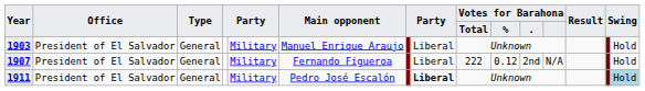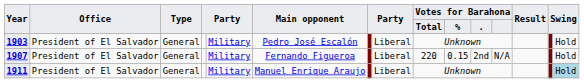1903 | Main opponent: Manuel Enrique Araujo -> Pedro José Escalón
1907 | Votes for Barahona / Total: 222 -> 220
1907 | Votes for Barahona / %: 0.12 -> 0.15
1911 | Main opponent: Pedro José Escalón -> Manuel Enrique Araujo
1911 | column 8: bold -> normal
